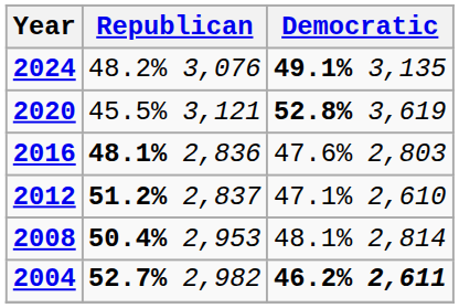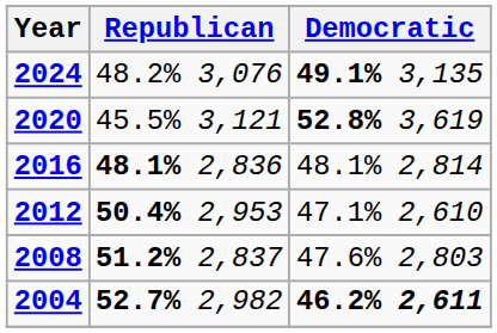2016 | Democratic: 47.6% 2,803 -> 48.1% 2,814
2012 | Republican: 51.2% 2,837 -> 50.4% 2,953
2008 | Republican: 50.4% 2,953 -> 51.2% 2,837
2008 | Democratic: 48.1% 2,814 -> 47.6% 2,803
